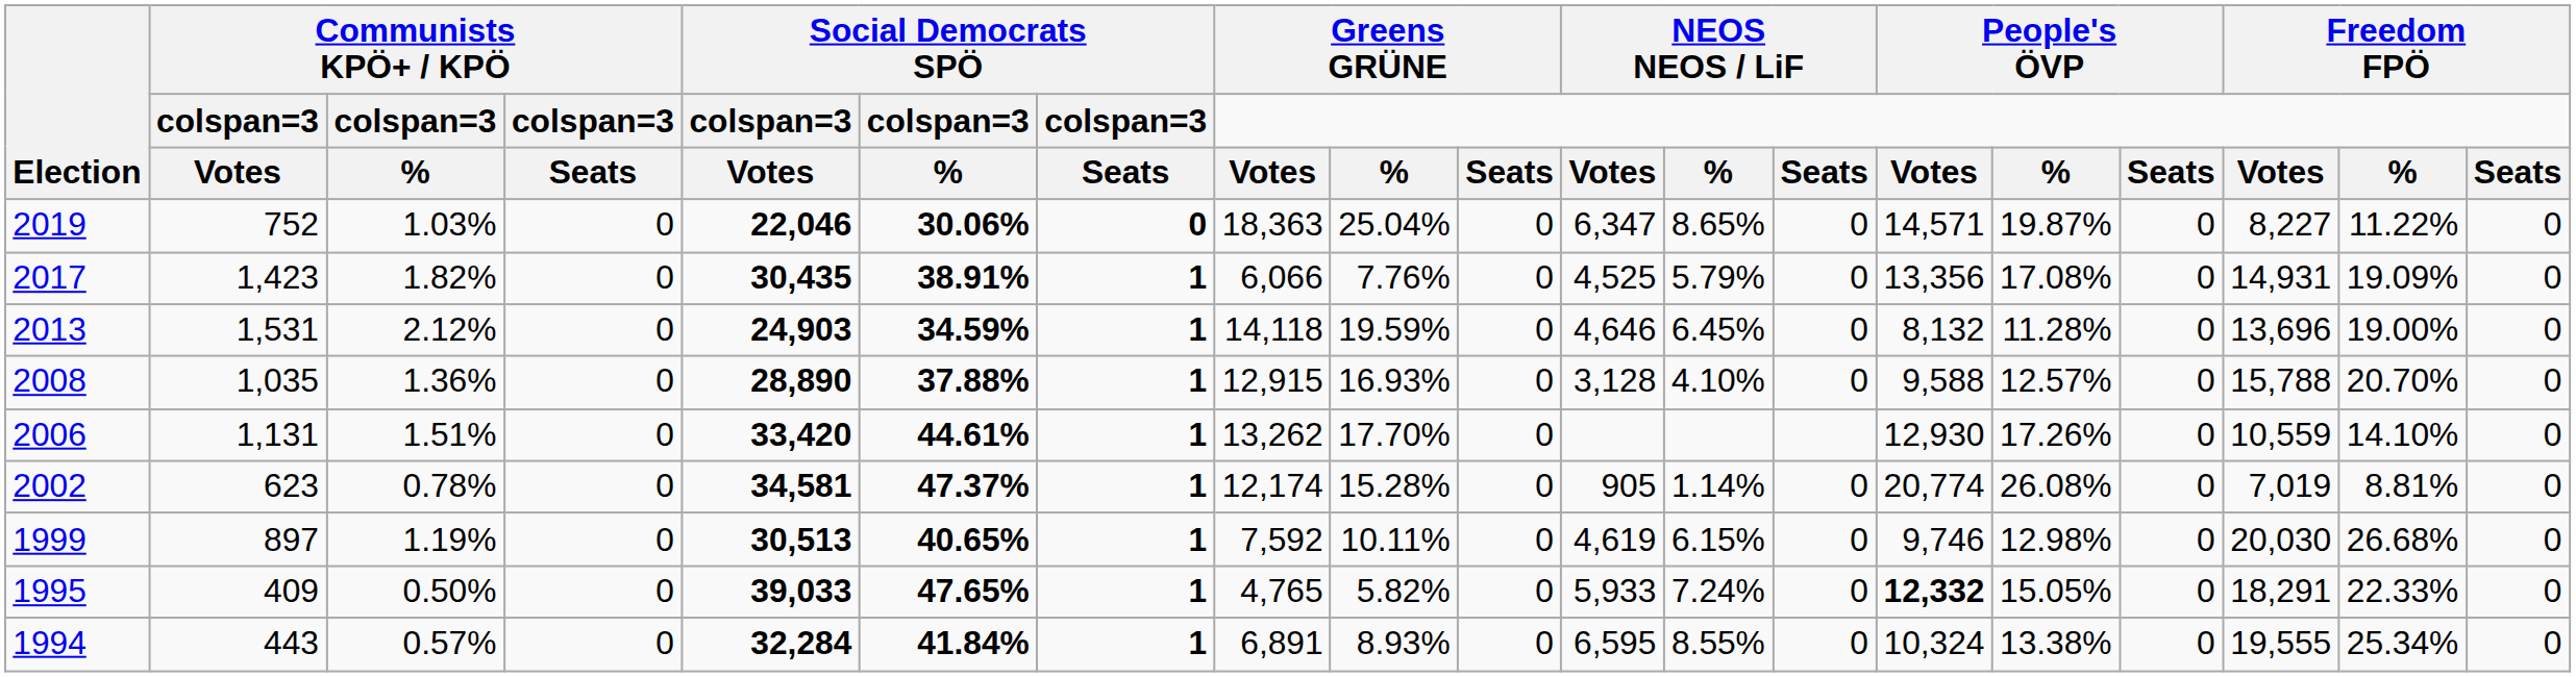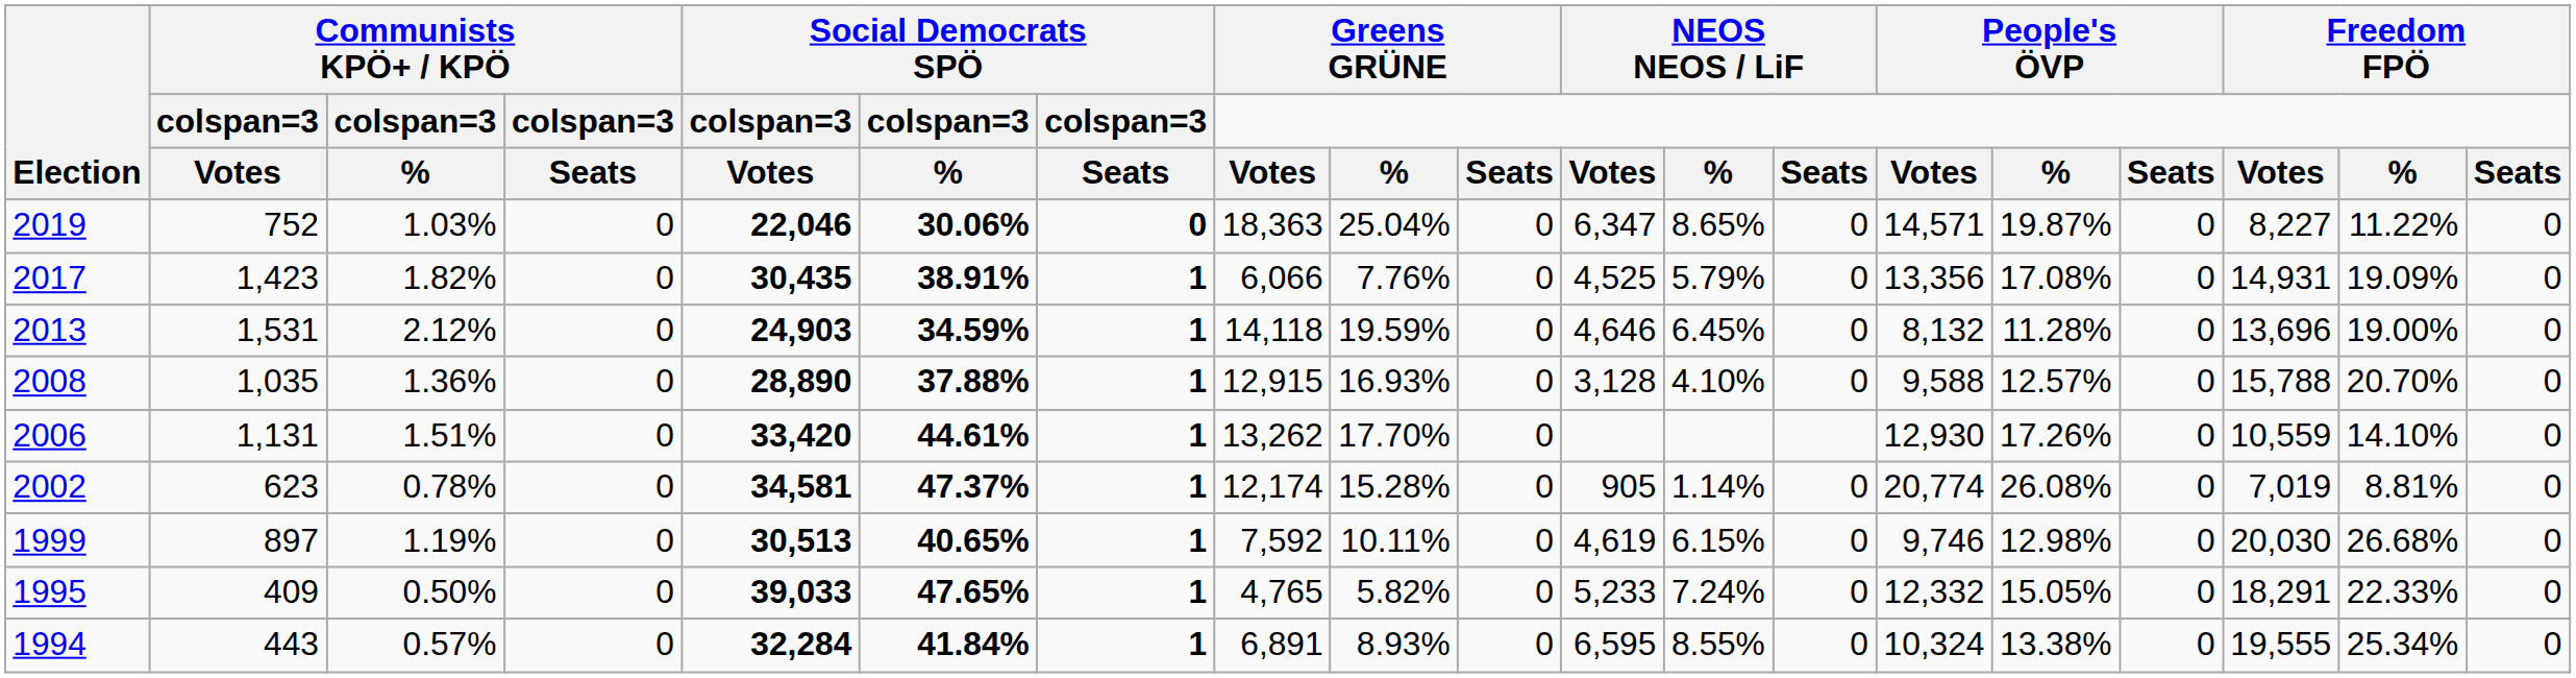1995 | NEOS NEOS / LiF / Votes: 5,933 -> 5,233
1995 | People's ÖVP / Votes: bold -> normal
